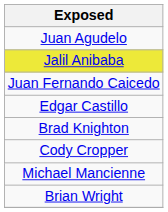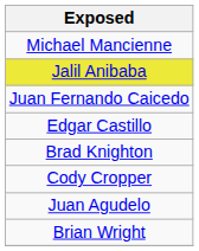row 2 | column 1: Juan Agudelo -> Michael Mancienne
row 8 | column 1: Michael Mancienne -> Juan Agudelo
